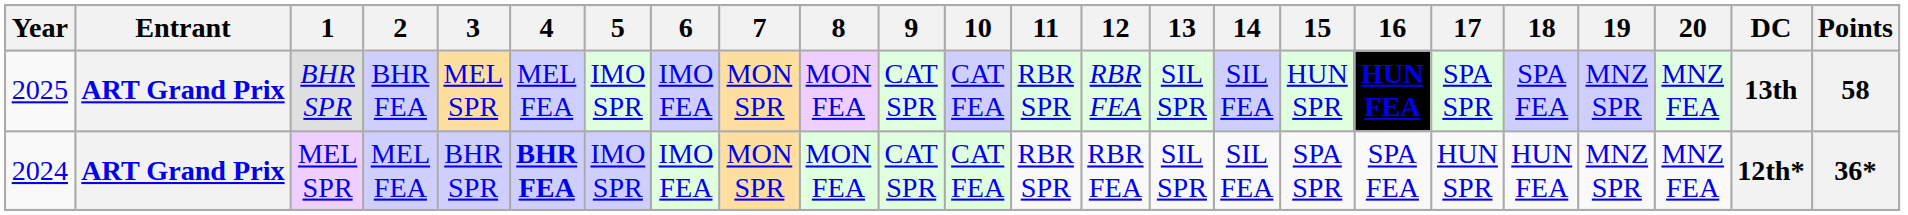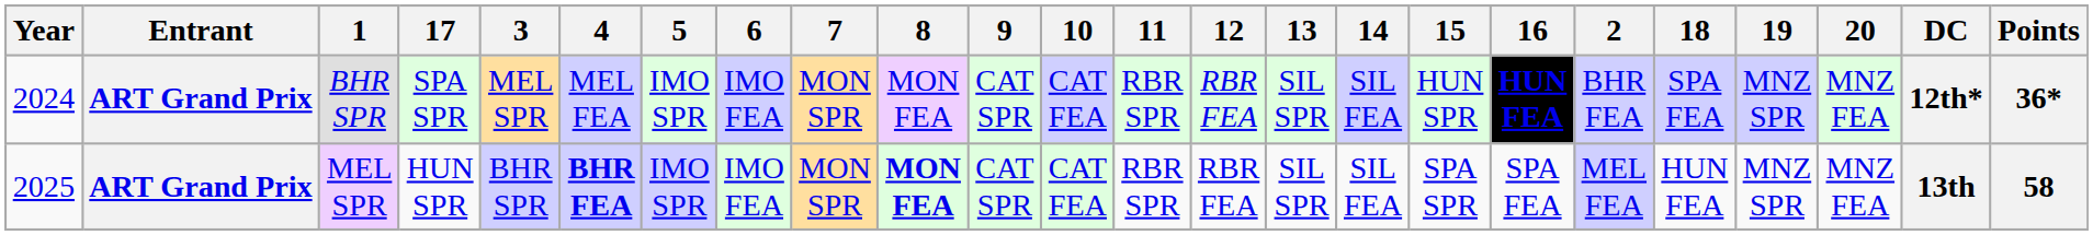columns swapped: 2 <-> 17
row 2 | Year: 2025 -> 2024
row 2 | DC: 13th -> 12th*
row 2 | Points: 58 -> 36*
row 3 | Year: 2024 -> 2025
row 3 | 8: normal -> bold
row 3 | DC: 12th* -> 13th
row 3 | Points: 36* -> 58
